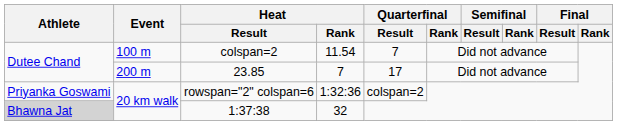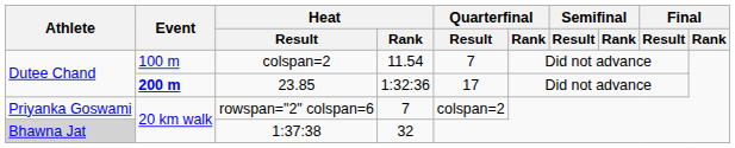23.85 | Event: normal -> bold
23.85 | Heat / Rank: 7 -> 1:32:36
rowspan="2" colspan=6 | Heat / Rank: 1:32:36 -> 7
